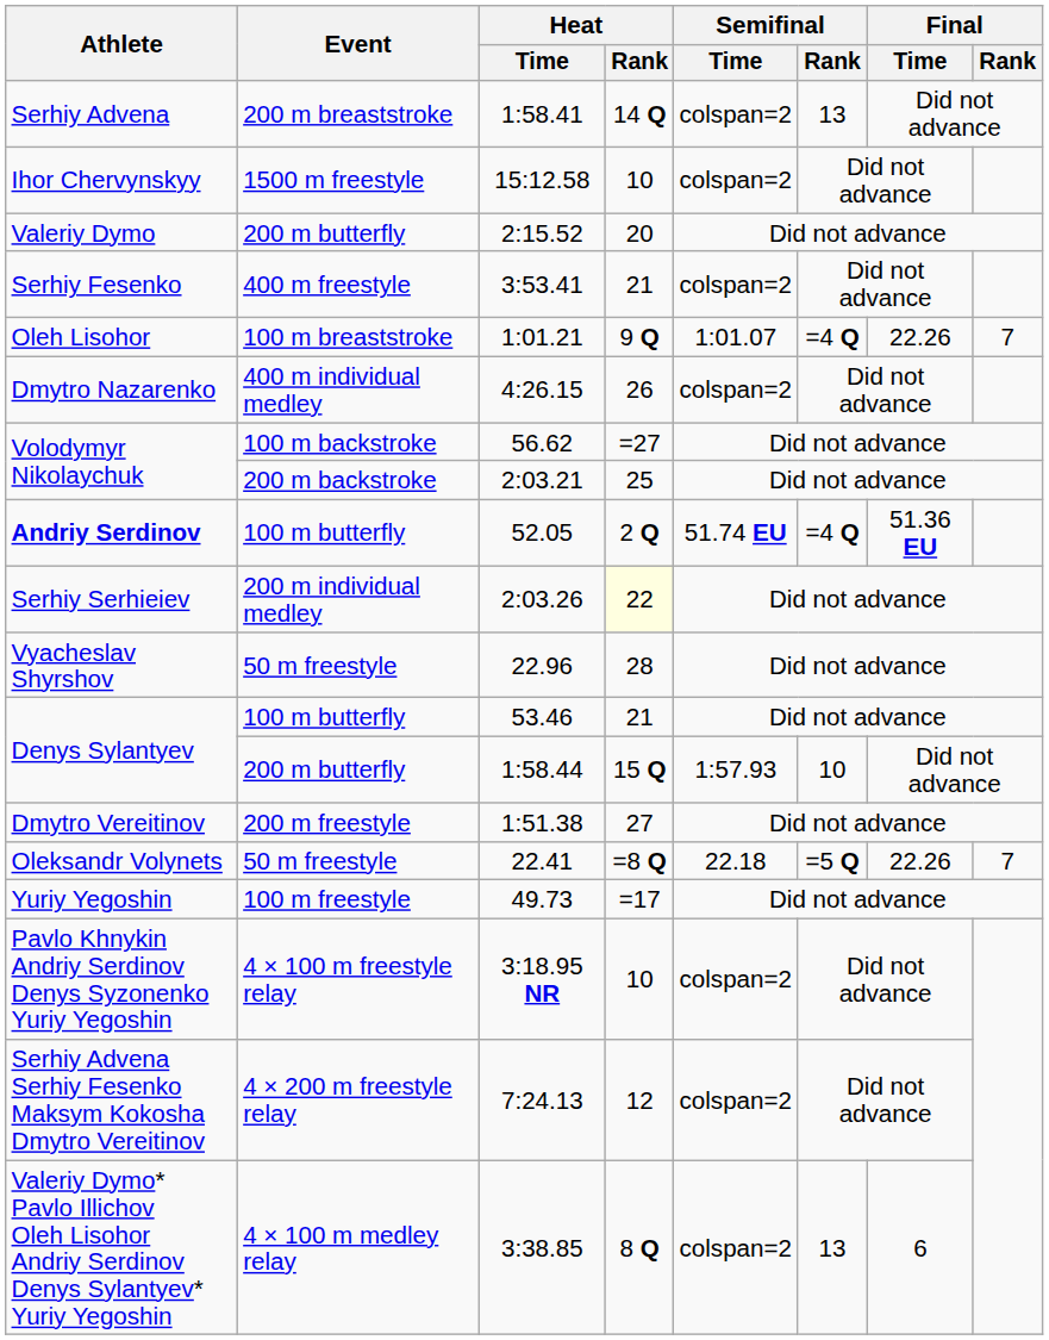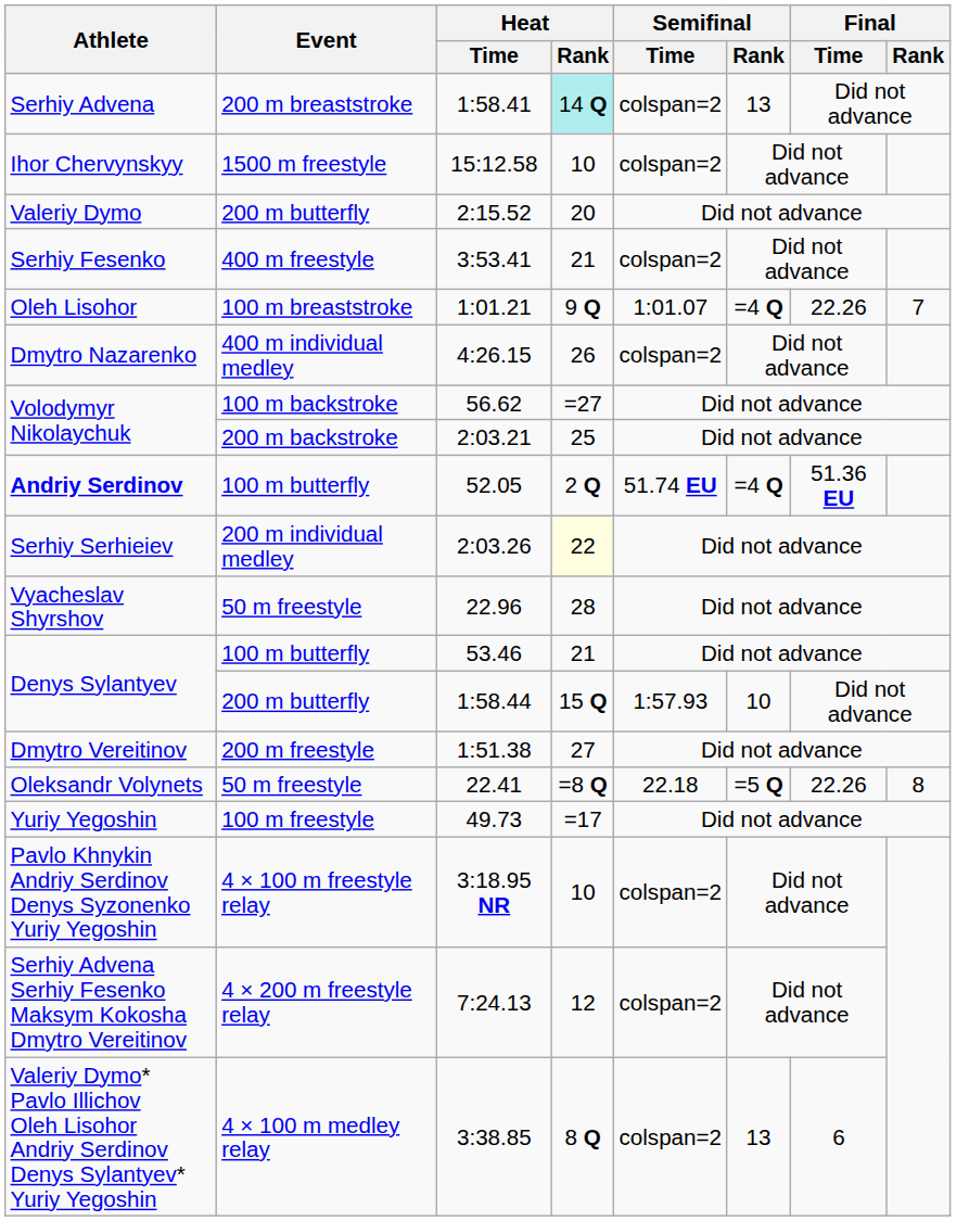1:58.41 | Heat / Rank: no background -> paleturquoise background
22.41 | Final / Rank: 7 -> 8
